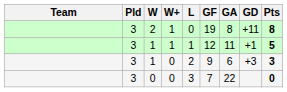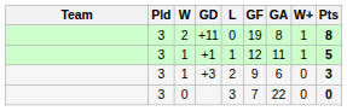columns swapped: W+ <-> GD
